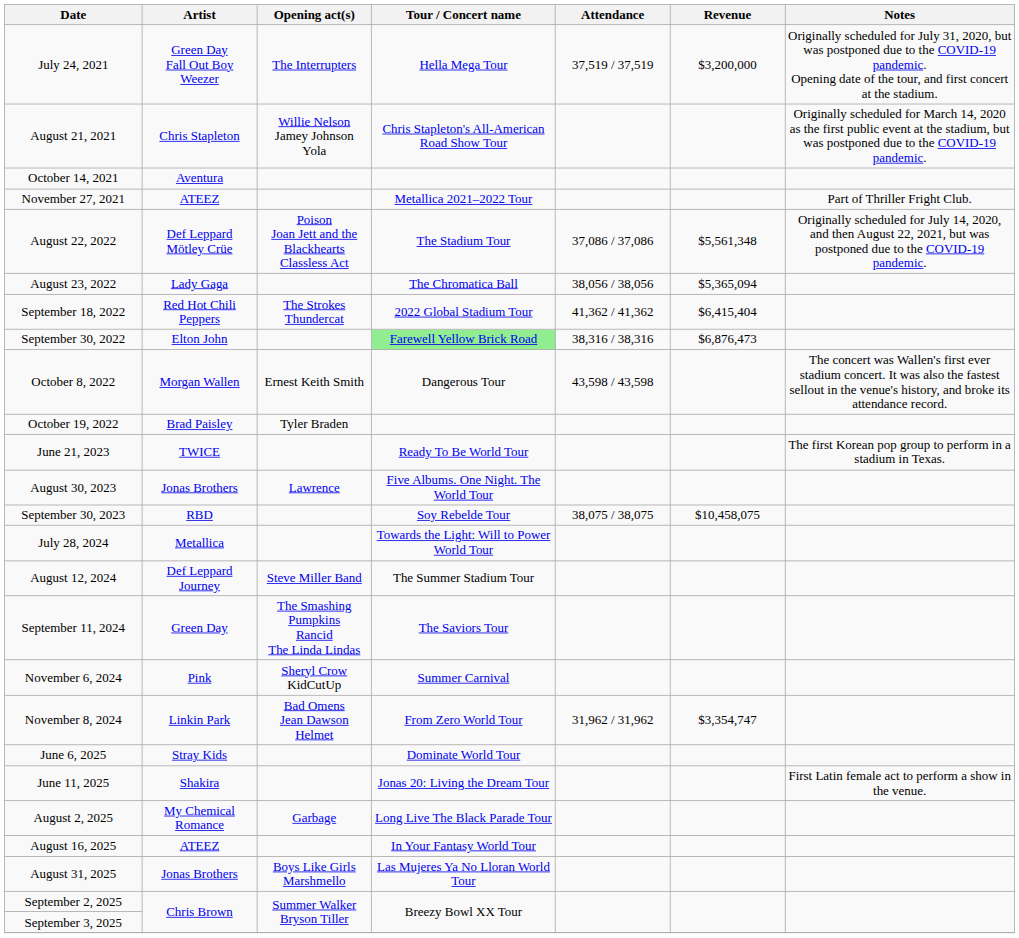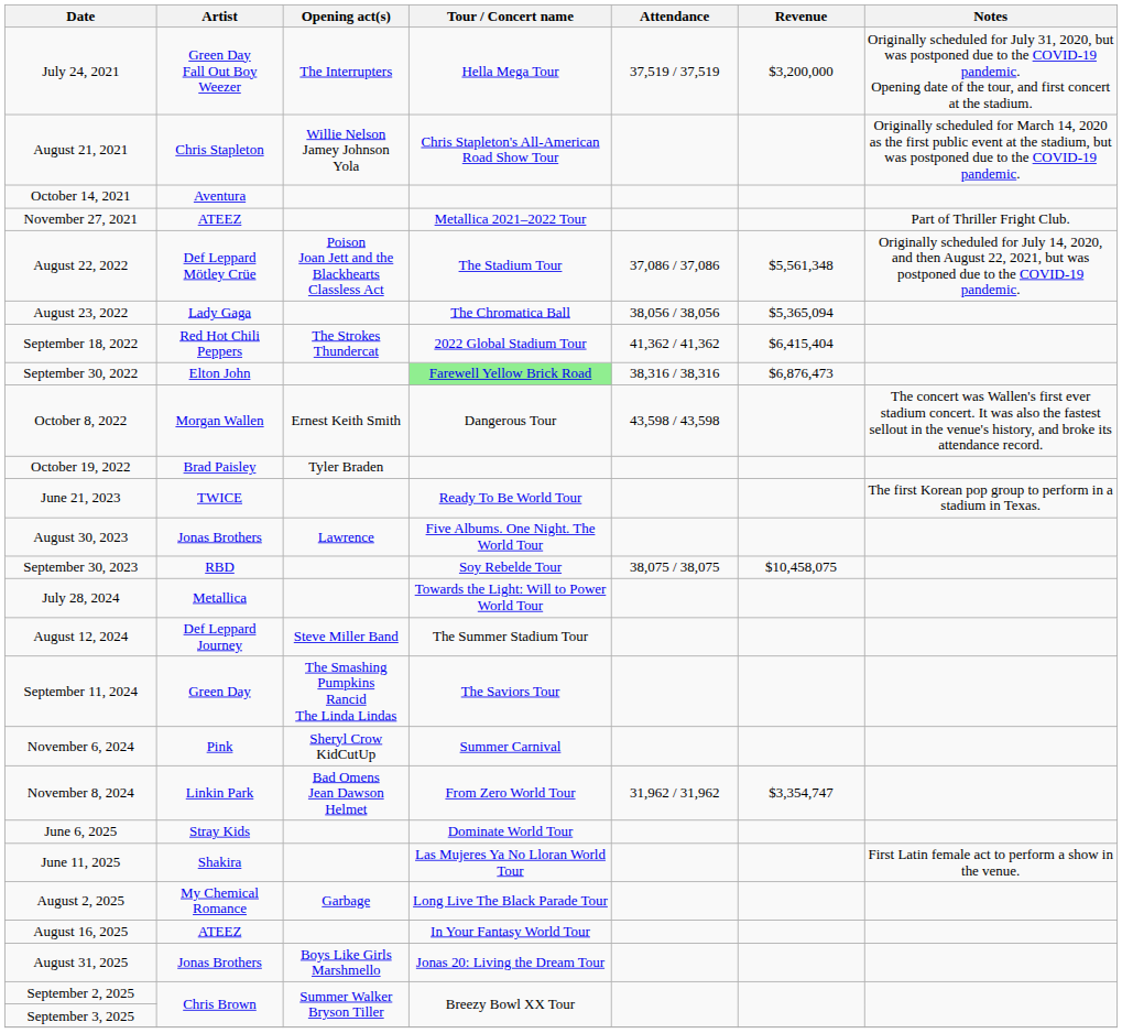June 11, 2025 | Tour / Concert name: Jonas 20: Living the Dream Tour -> Las Mujeres Ya No Lloran World Tour
August 31, 2025 | Tour / Concert name: Las Mujeres Ya No Lloran World Tour -> Jonas 20: Living the Dream Tour
